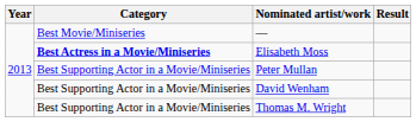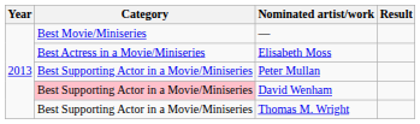Elisabeth Moss | Category: bold -> normal
David Wenham | Category: no background -> pink background
